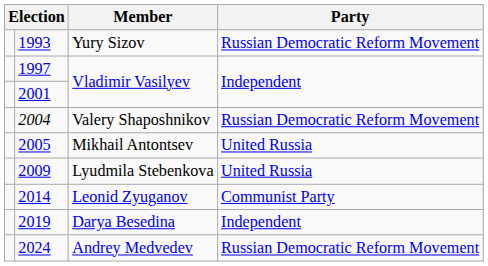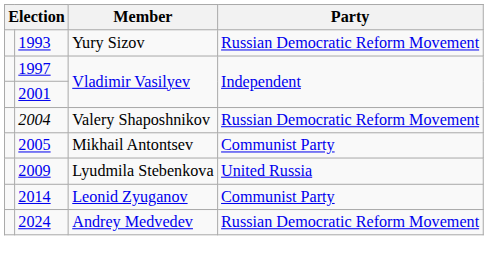2005 | Party: United Russia -> Communist Party
- row: 2019 | Darya Besedina | Independent
